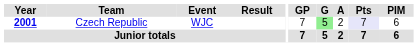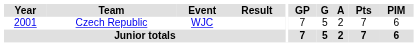Czech Republic | Year: bold -> normal
Czech Republic | G: lightgreen background -> no background
Czech Republic | Pts: lavender background -> no background
